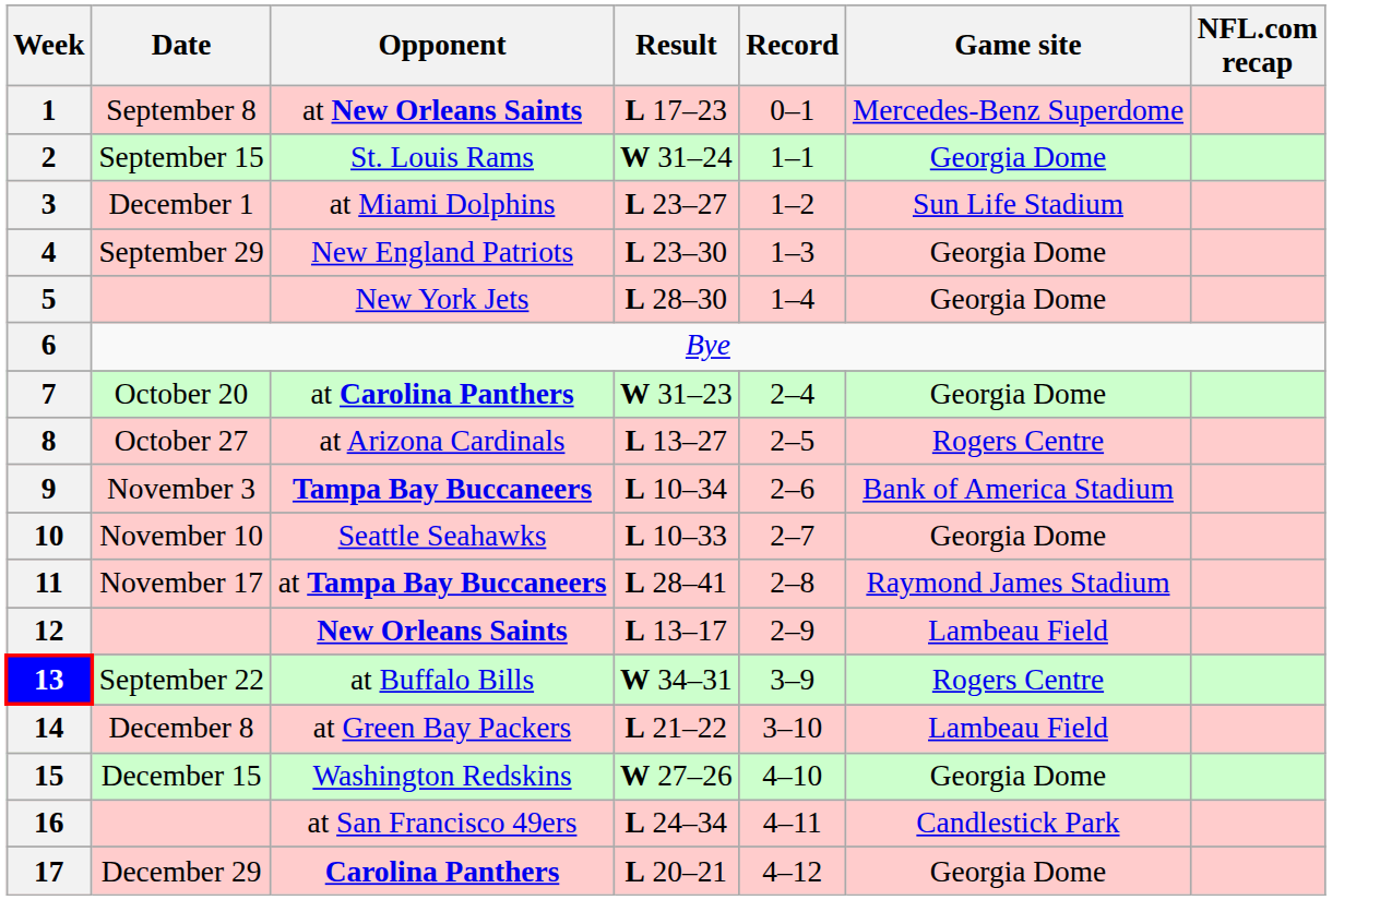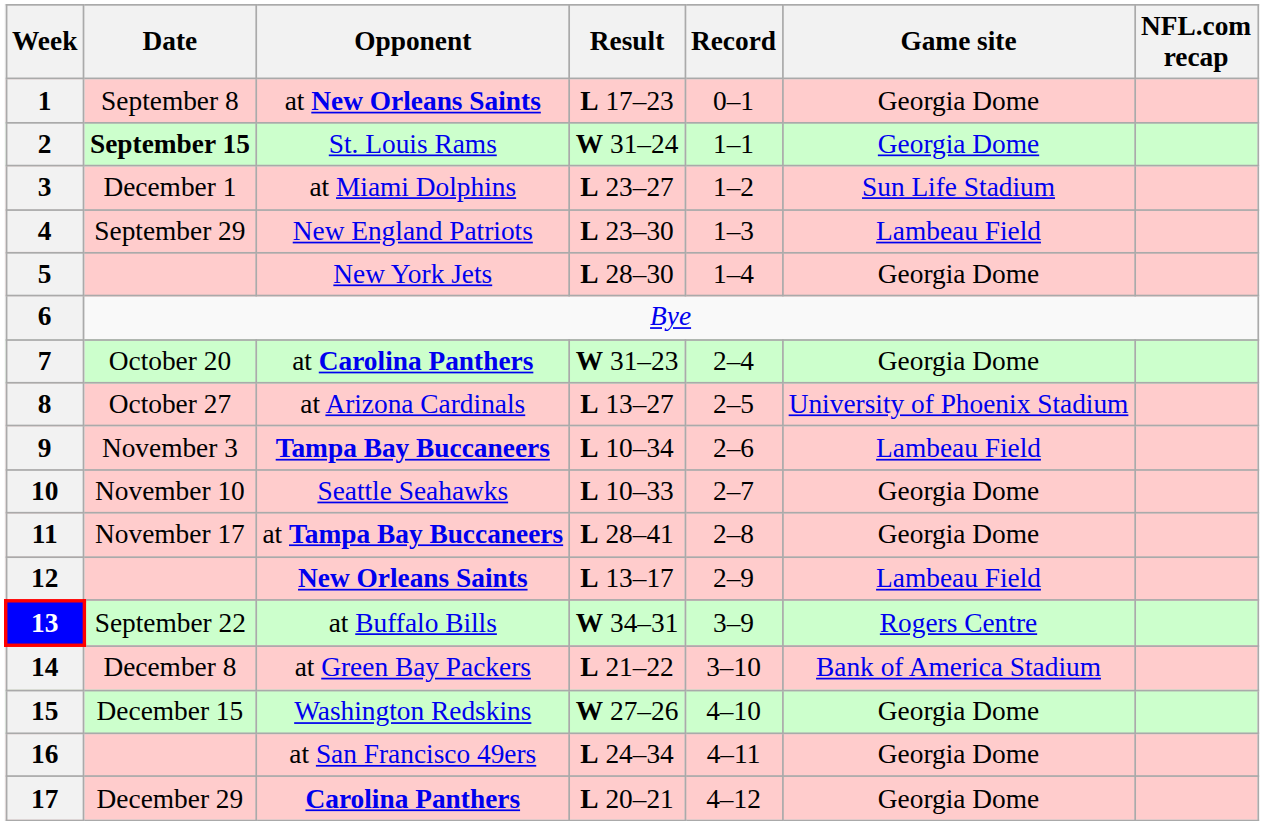1 | Game site: Mercedes-Benz Superdome -> Georgia Dome
2 | Date: normal -> bold
4 | Game site: Georgia Dome -> Lambeau Field
8 | Game site: Rogers Centre -> University of Phoenix Stadium
9 | Game site: Bank of America Stadium -> Lambeau Field
11 | Game site: Raymond James Stadium -> Georgia Dome
14 | Game site: Lambeau Field -> Bank of America Stadium
16 | Game site: Candlestick Park -> Georgia Dome
